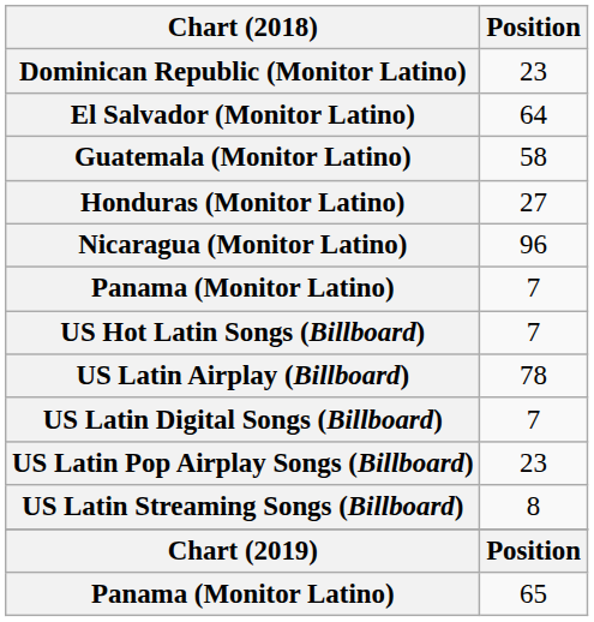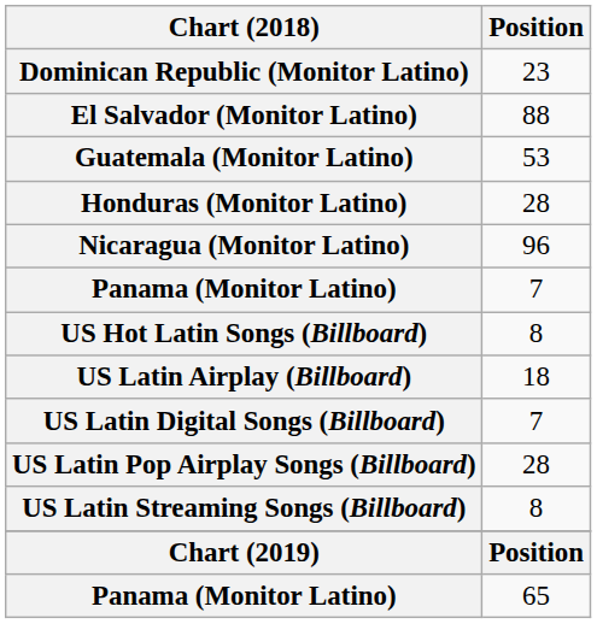row 3 | Position: 64 -> 88
row 4 | Position: 58 -> 53
row 5 | Position: 27 -> 28
row 8 | Position: 7 -> 8
row 9 | Position: 78 -> 18
row 11 | Position: 23 -> 28
